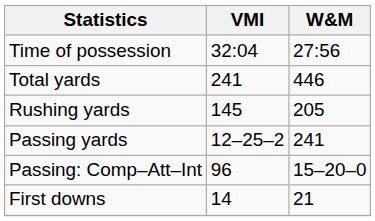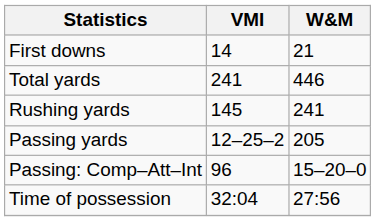rows swapped: First downs <-> Time of possession
Rushing yards | W&M: 205 -> 241
Passing yards | W&M: 241 -> 205
